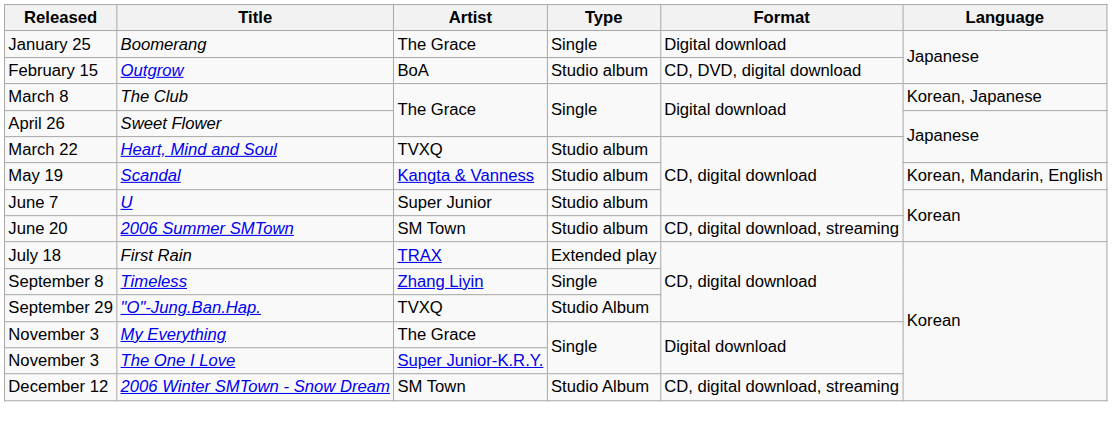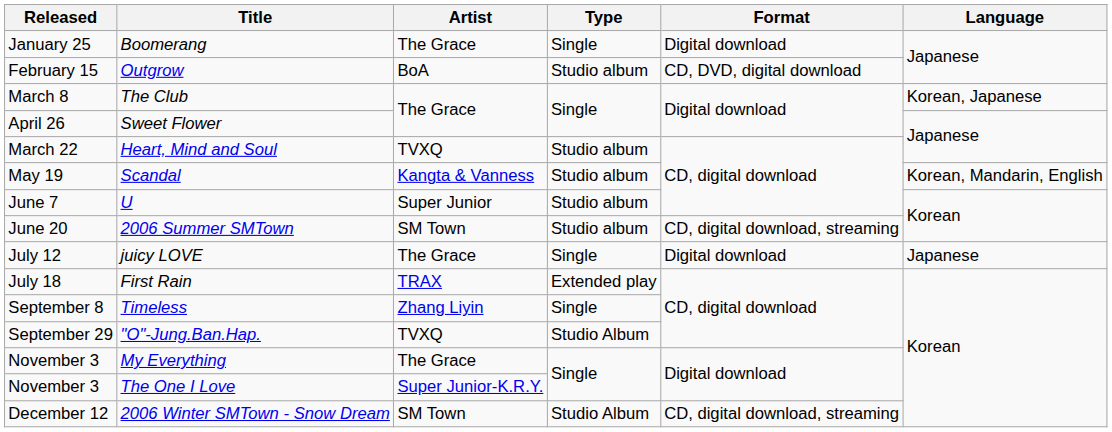+ row: July 12 | juicy LOVE | The Grace | Single | Digital download | Japanese
